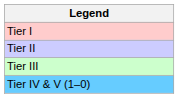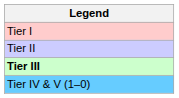row 4 | column 1: normal -> bold
